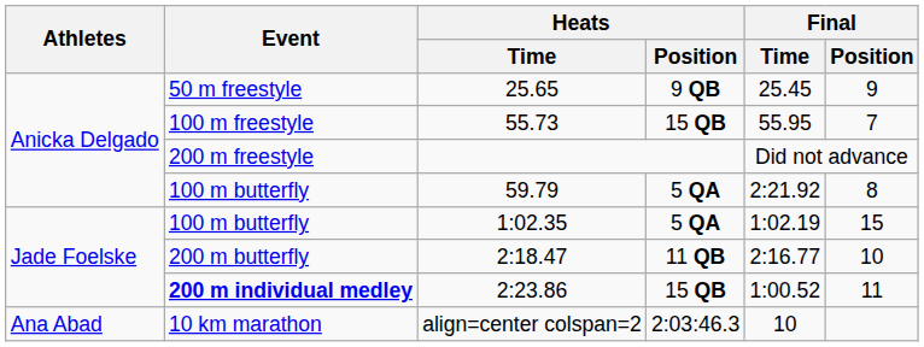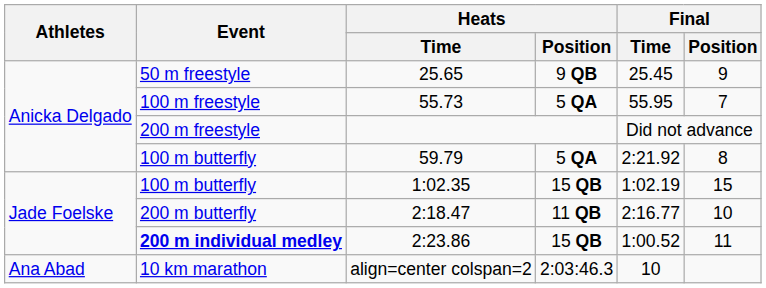55.73 | Heats / Position: 15 QB -> 5 QA
1:02.35 | Heats / Position: 5 QA -> 15 QB
